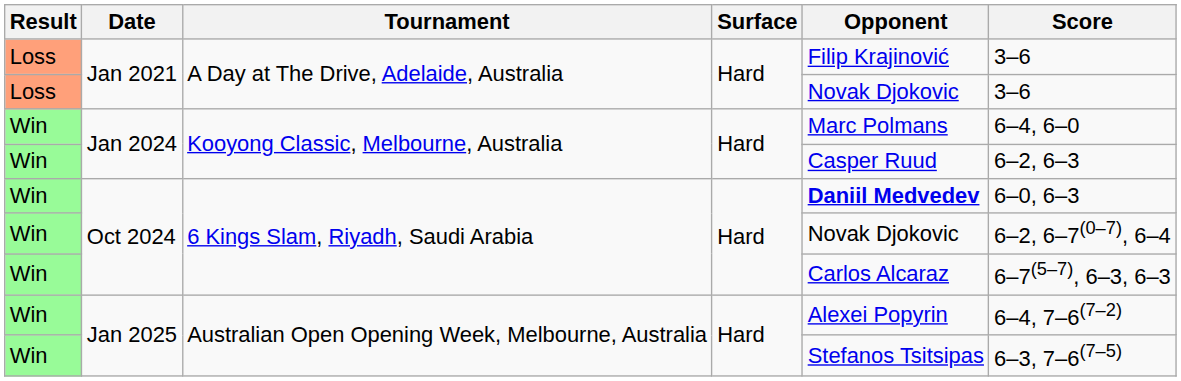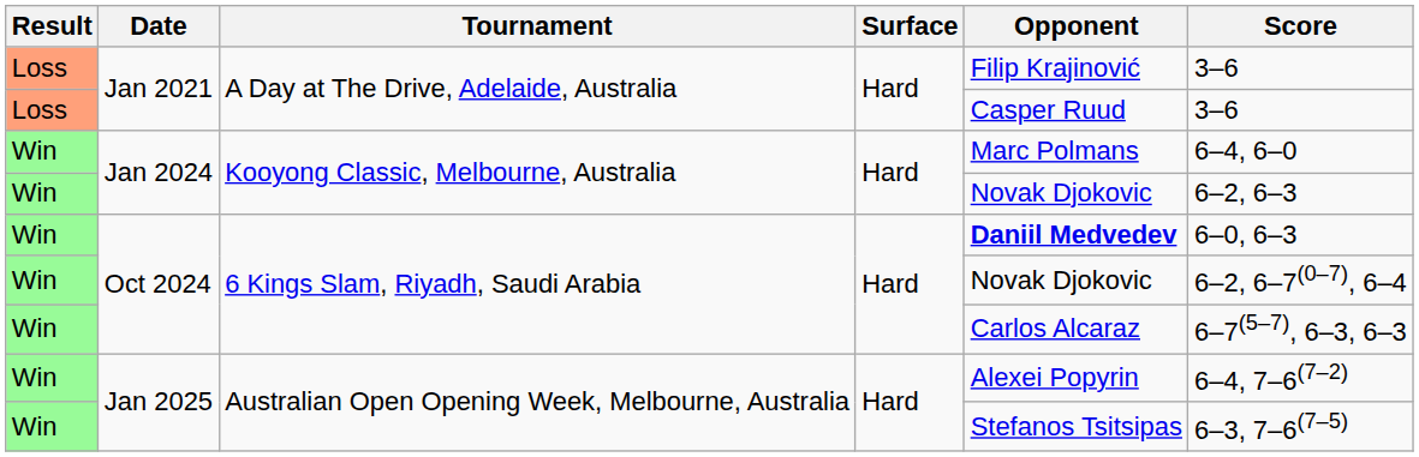row 3 | Opponent: Novak Djokovic -> Casper Ruud
row 5 | Opponent: Casper Ruud -> Novak Djokovic
